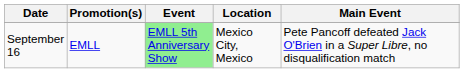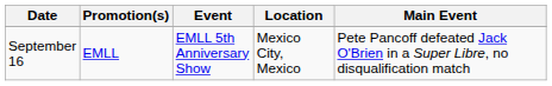September 16 | Event: lightgreen background -> no background
